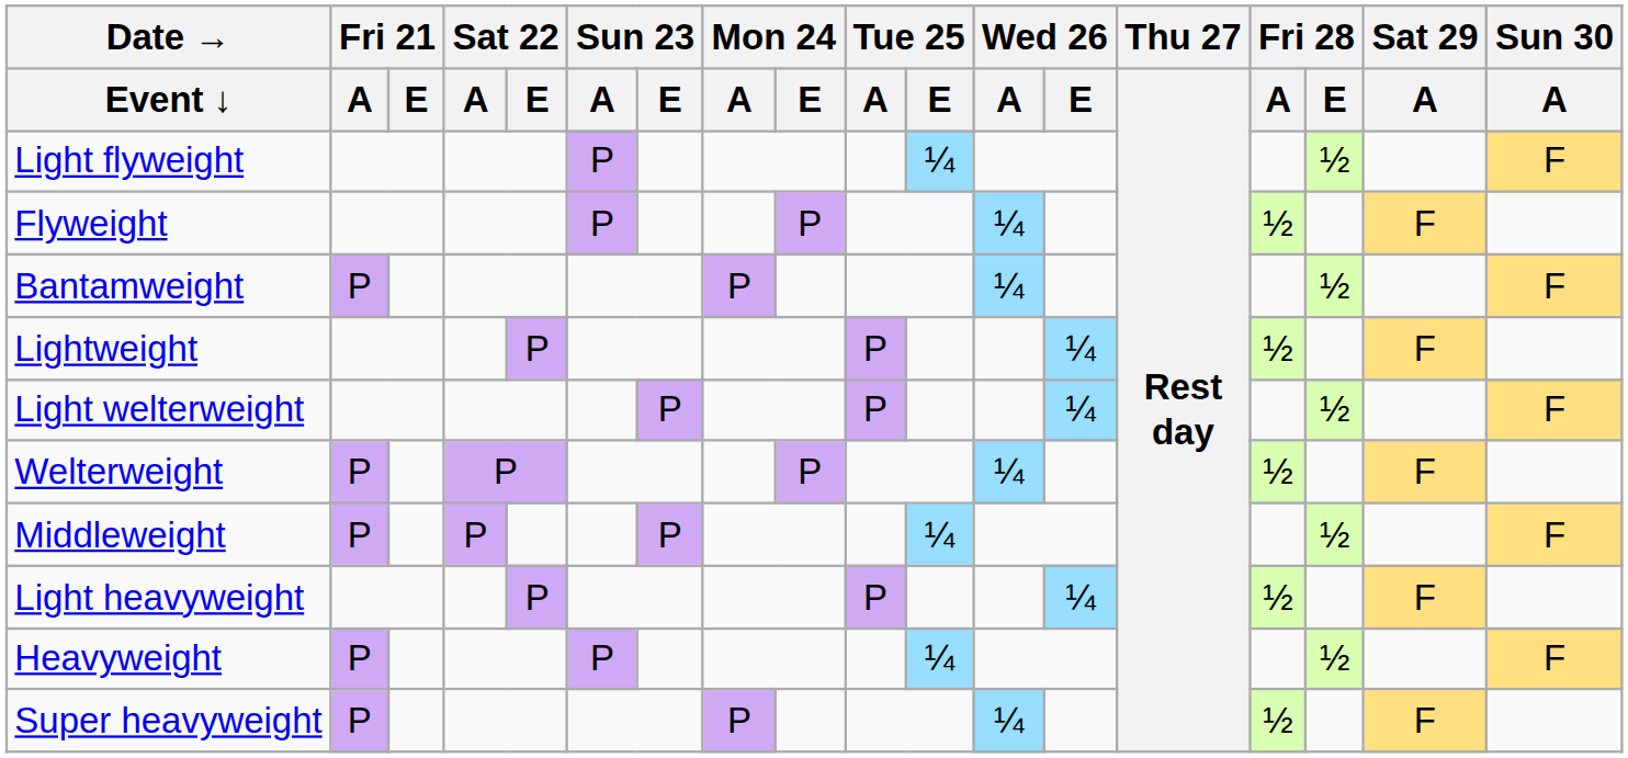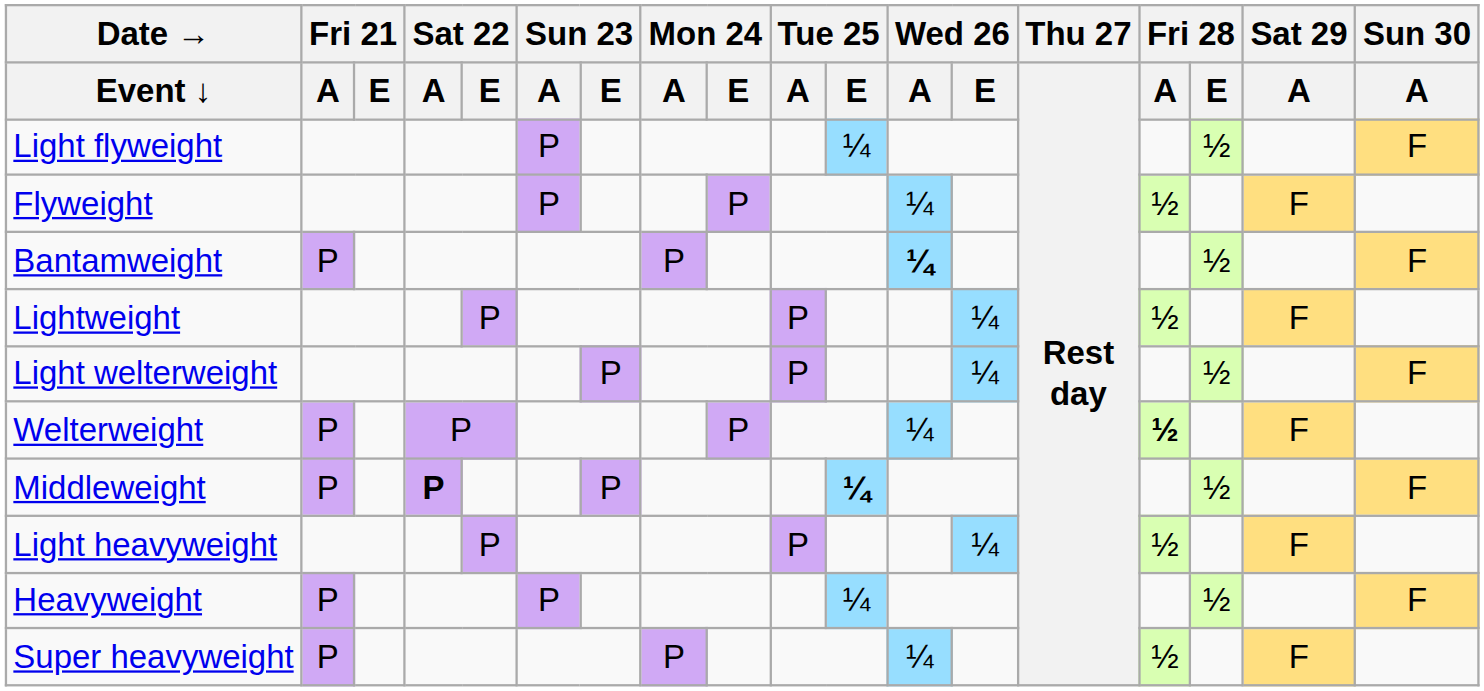Bantamweight | Wed 26 / A: normal -> bold
Welterweight | Fri 28 / A: normal -> bold
Middleweight | Sat 22 / A: normal -> bold
Middleweight | Tue 25 / E: normal -> bold
